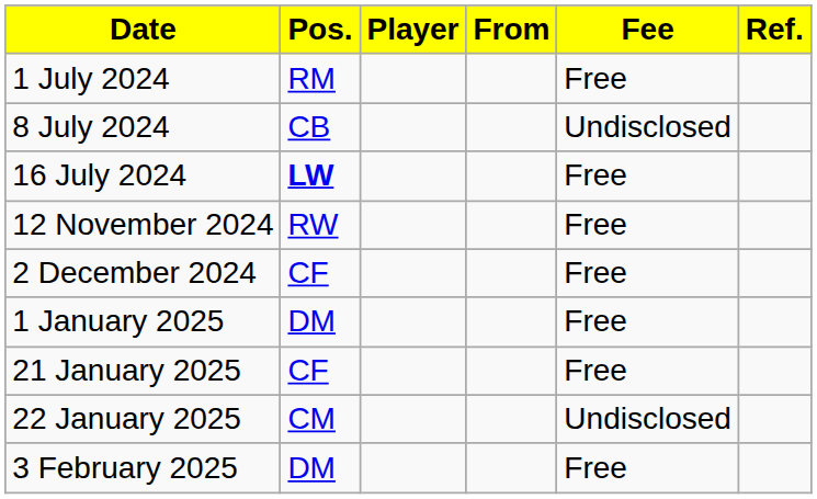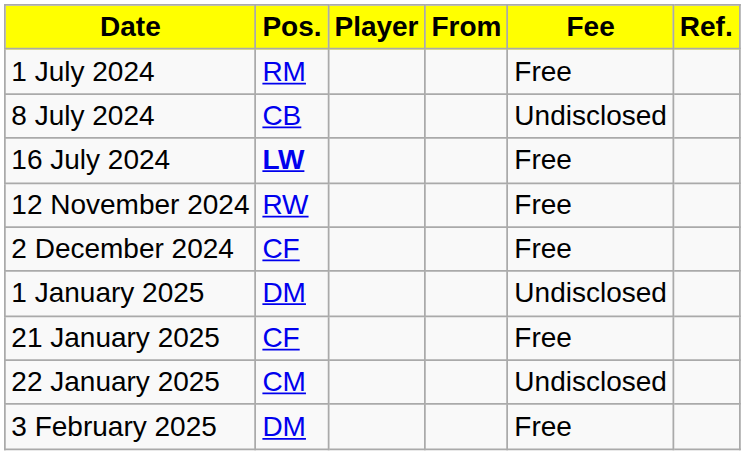1 January 2025 | Fee: Free -> Undisclosed
